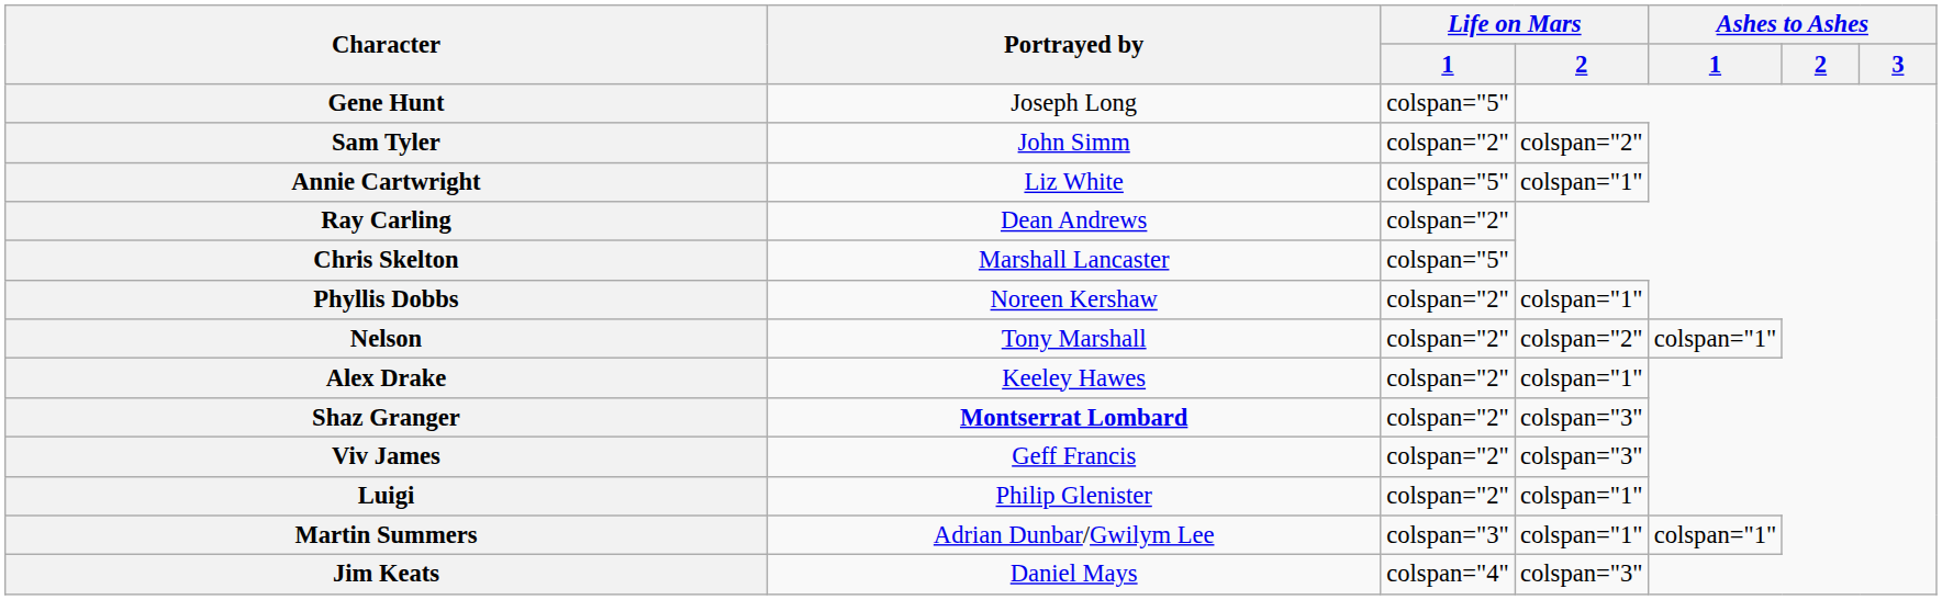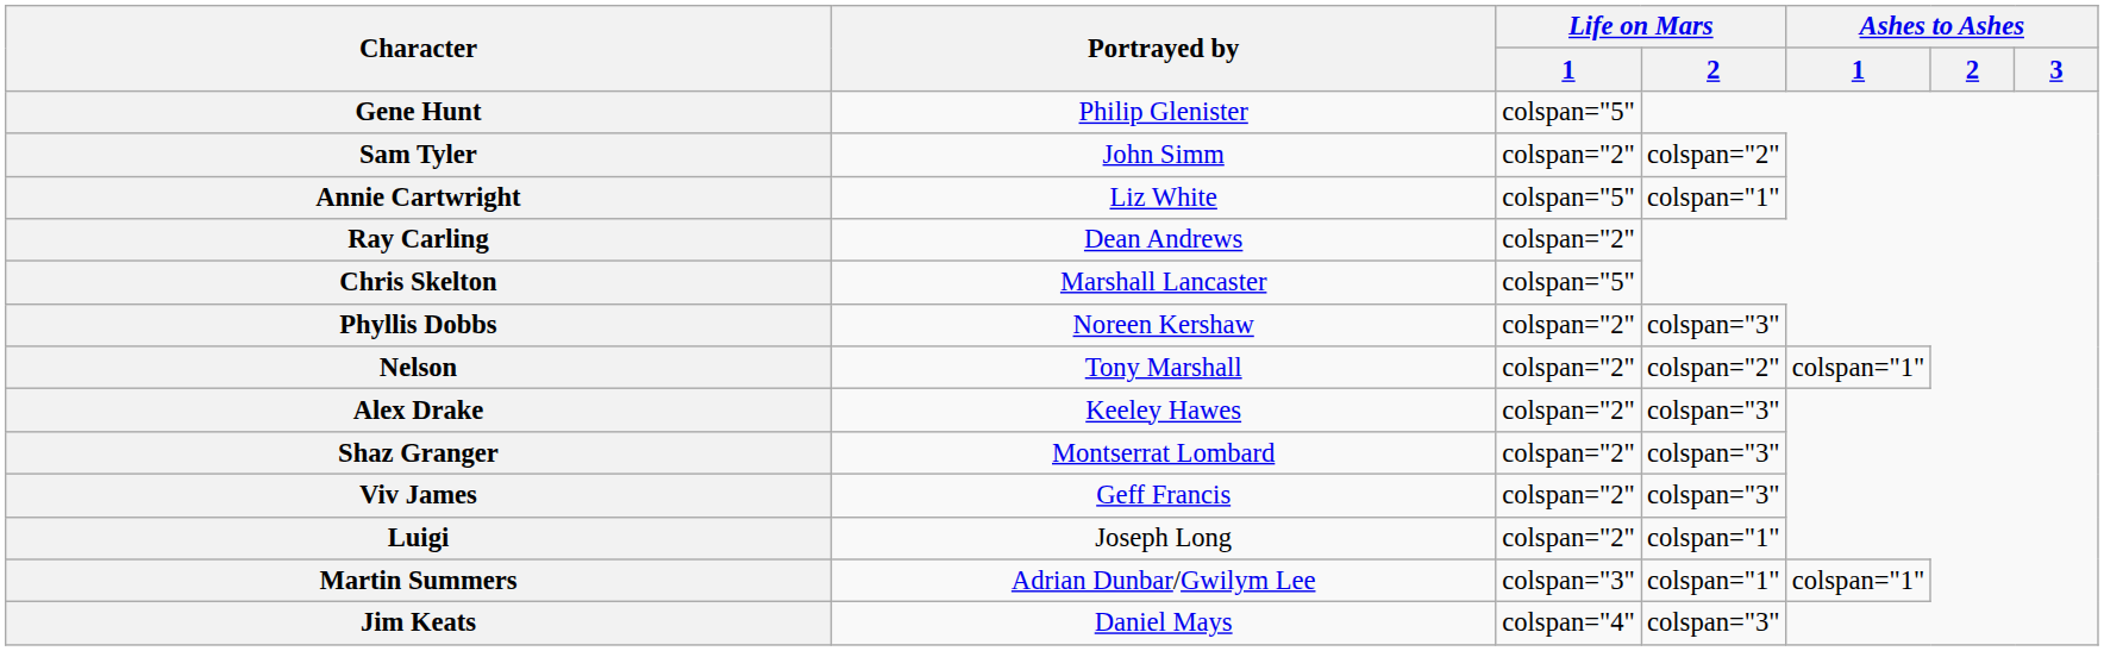Gene Hunt | Portrayed by: Joseph Long -> Philip Glenister
Phyllis Dobbs | Life on Mars / 2: colspan="1" -> colspan="3"
Alex Drake | Life on Mars / 2: colspan="1" -> colspan="3"
Shaz Granger | Portrayed by: bold -> normal
Luigi | Portrayed by: Philip Glenister -> Joseph Long
